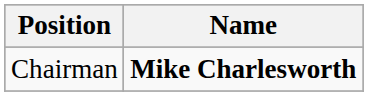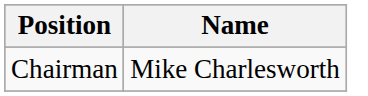Chairman | Name: bold -> normal
